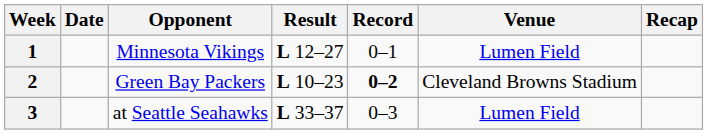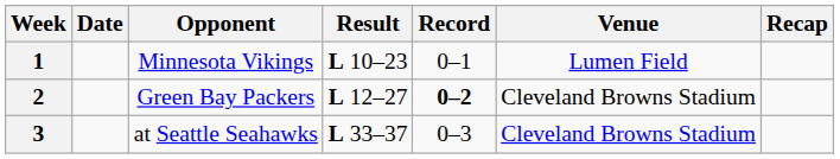1 | Result: L 12–27 -> L 10–23
2 | Result: L 10–23 -> L 12–27
3 | Venue: Lumen Field -> Cleveland Browns Stadium
